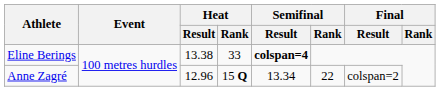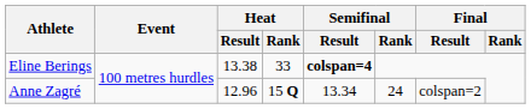Anne Zagré | Semifinal / Rank: 22 -> 24
